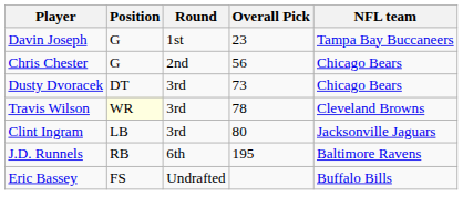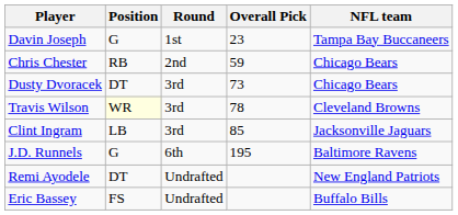Chris Chester | Position: G -> RB
Chris Chester | Overall Pick: 56 -> 59
Clint Ingram | Overall Pick: 80 -> 85
J.D. Runnels | Position: RB -> G
+ row: Remi Ayodele | DT | Undrafted | New England Patriots
